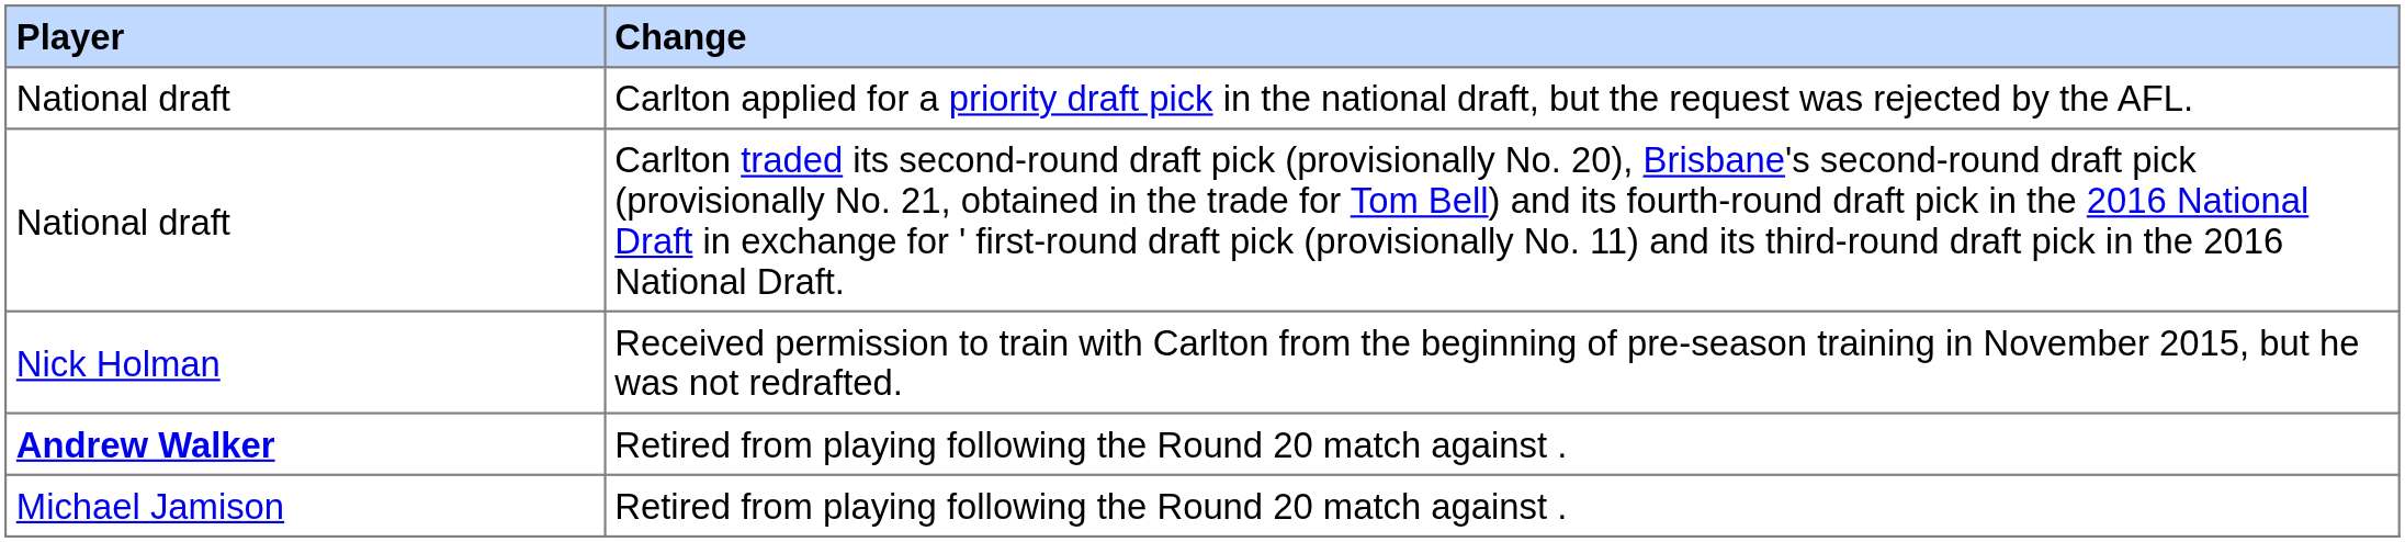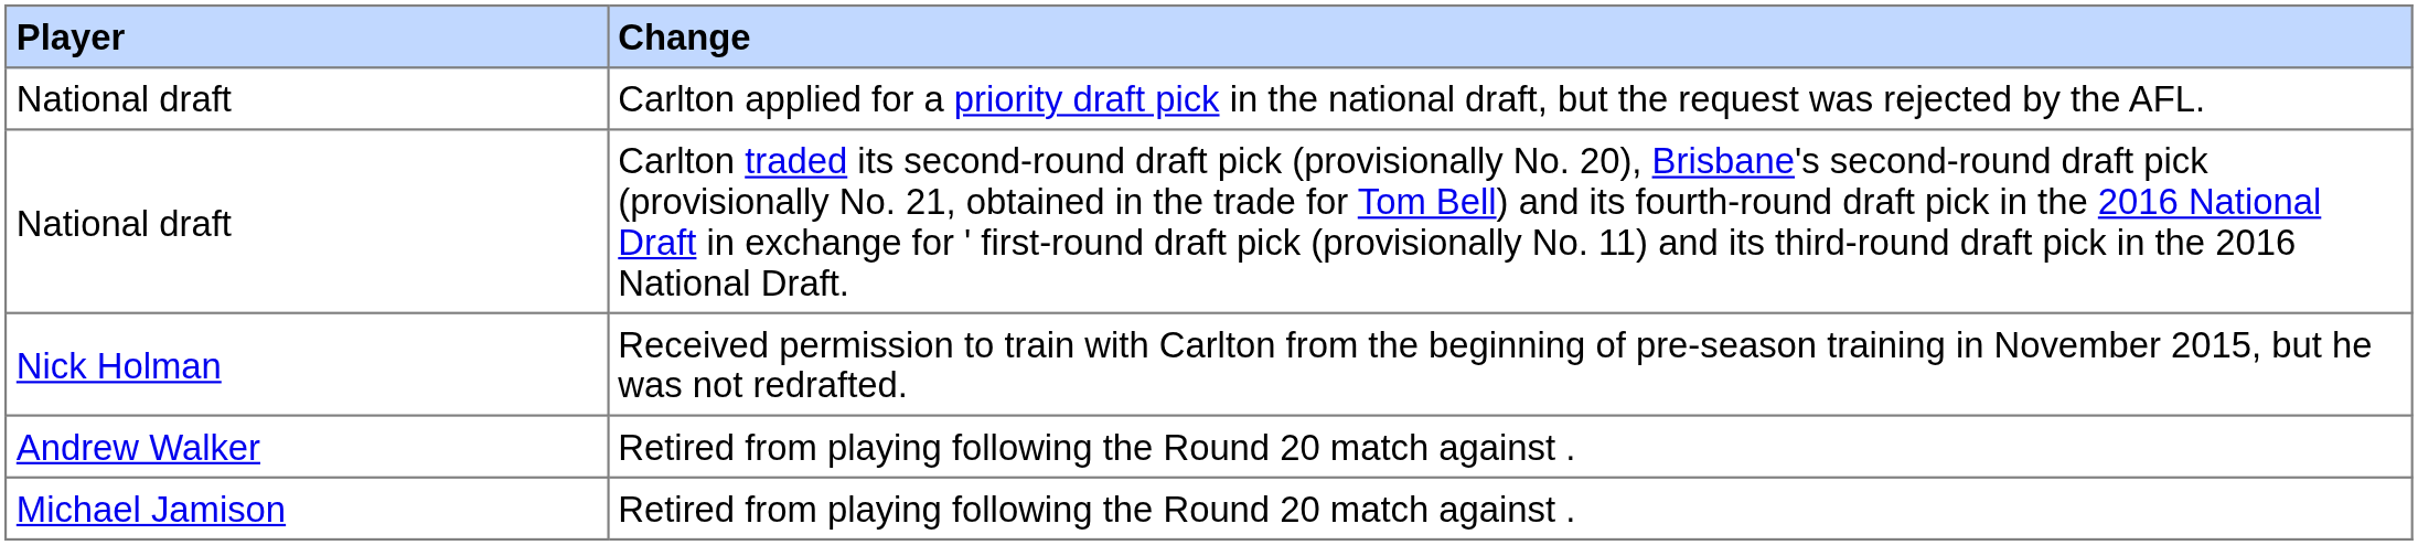row 5 | Player: bold -> normal
